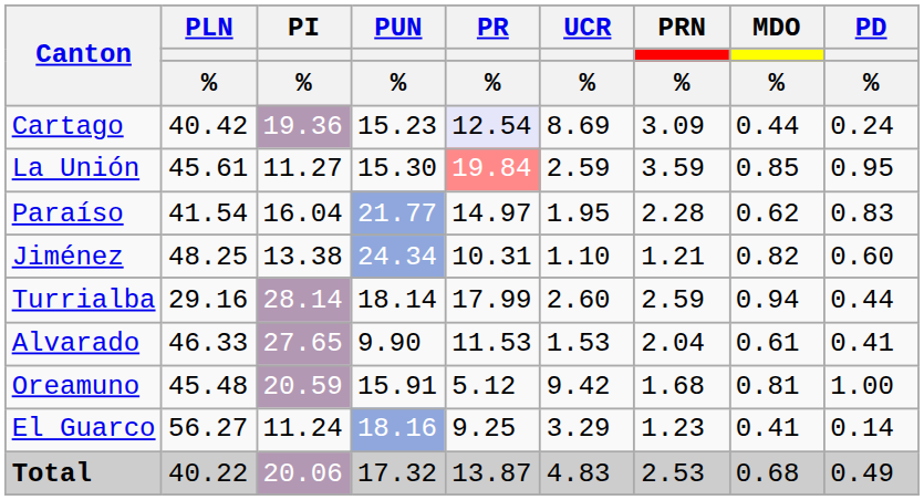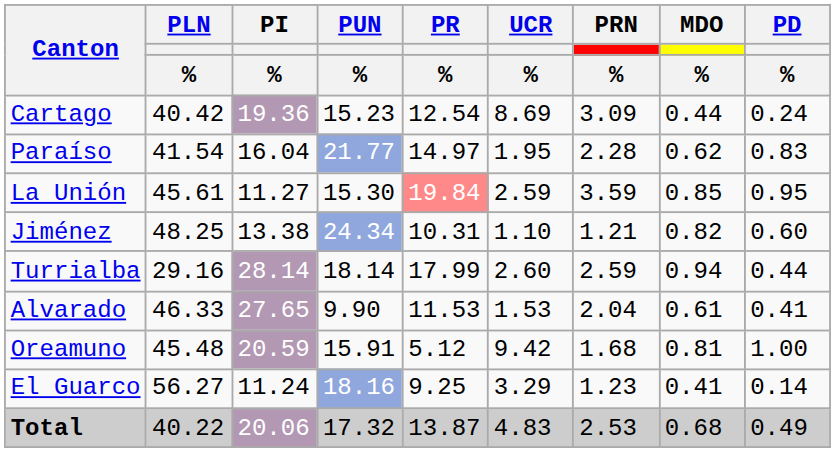Cartago | PR / %: lavender background -> no background
rows swapped: Paraíso <-> La Unión
